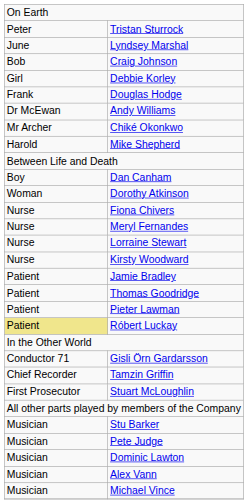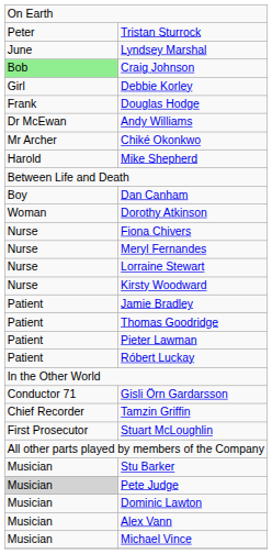Craig Johnson | column 1: no background -> lightgreen background
Róbert Luckay | column 1: khaki background -> no background
Pete Judge | column 1: no background -> lightgrey background
